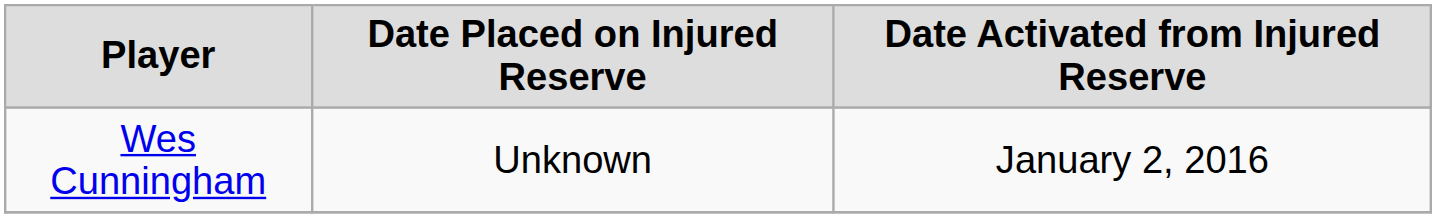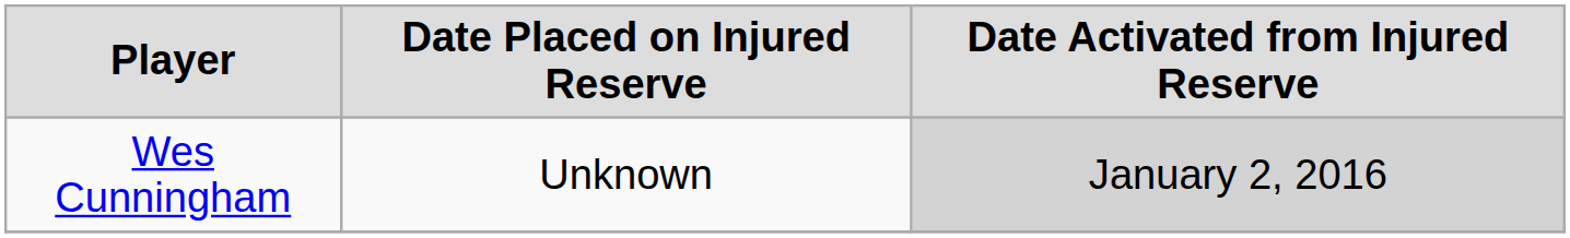Wes Cunningham | Date Activated from Injured Reserve: no background -> lightgrey background
